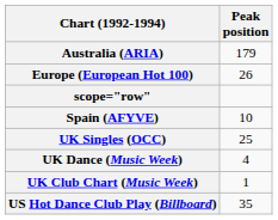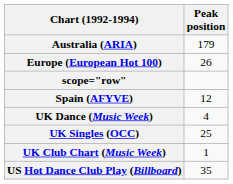Spain (AFYVE) | Peak position: 10 -> 12
rows swapped: UK Singles (OCC) <-> UK Dance (Music Week)
